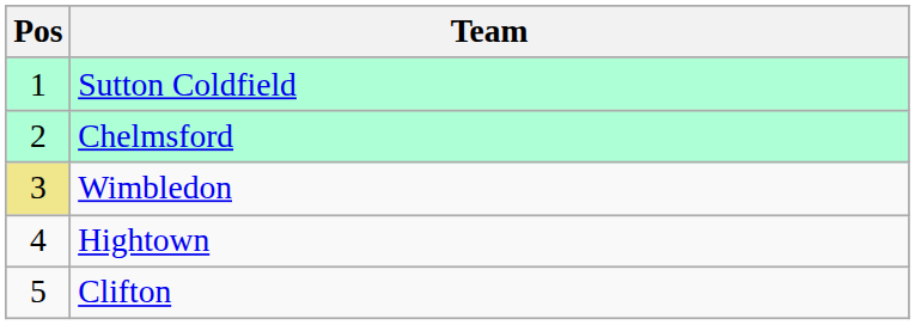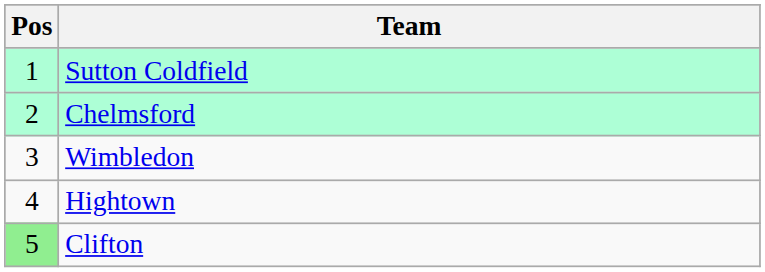Wimbledon | Pos: khaki background -> no background
Clifton | Pos: no background -> lightgreen background
